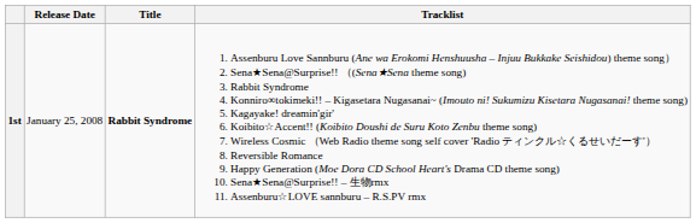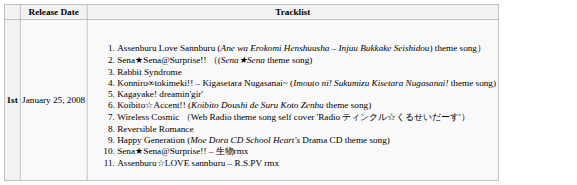- column: Title | Rabbit Syndrome
